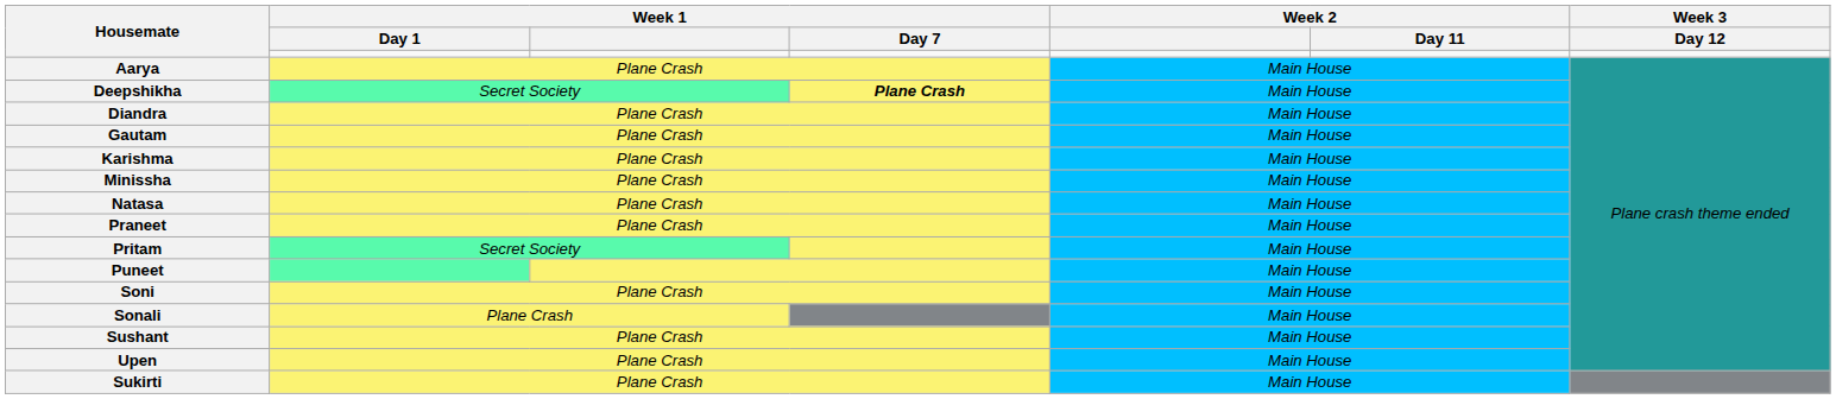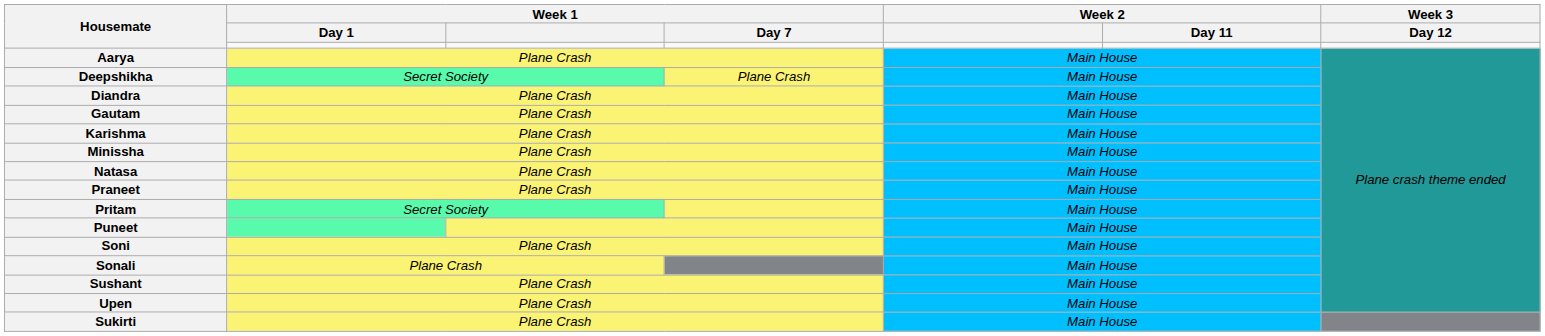Deepshikha | Week 1 / Day 7: bold -> normal
